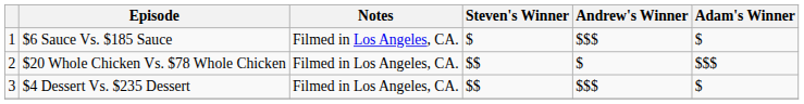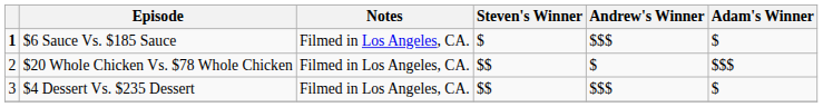$6 Sauce Vs. $185 Sauce | column 1: normal -> bold
